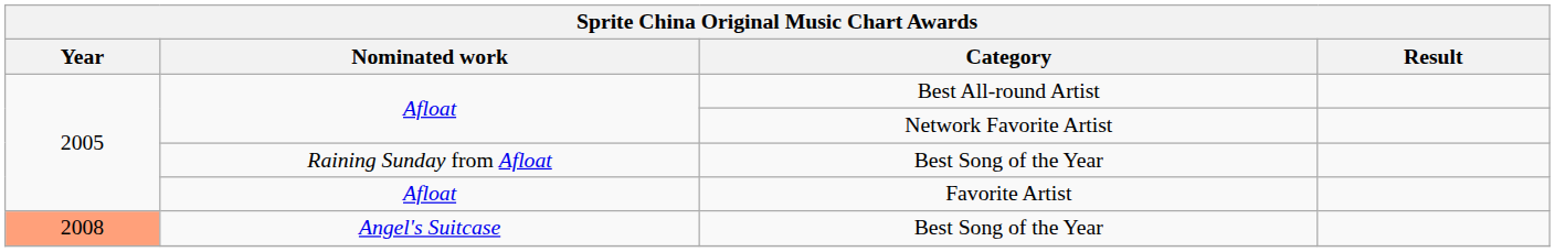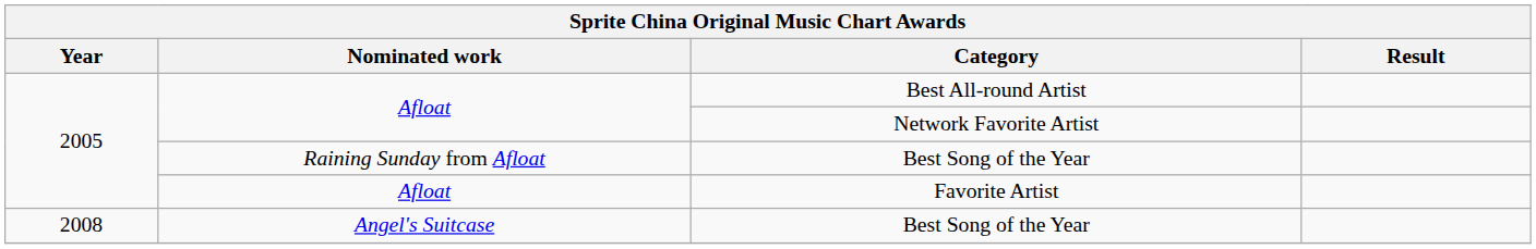Angel's Suitcase / Best Song of the Year | Year: lightsalmon background -> no background
